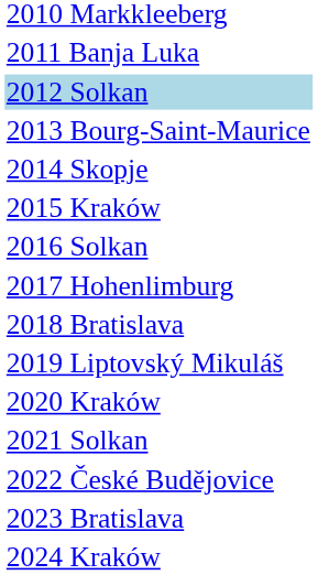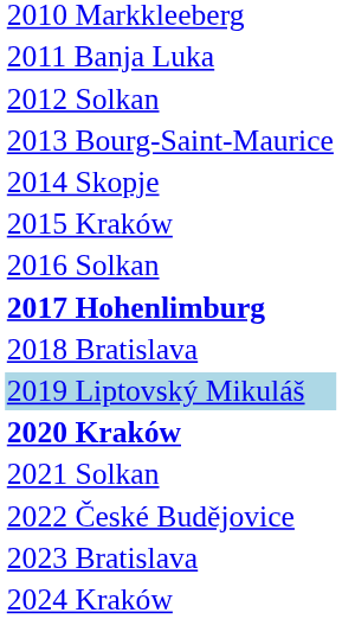2012 Solkan | column 1: lightblue background -> no background
2017 Hohenlimburg | column 1: normal -> bold
2019 Liptovský Mikuláš | column 1: no background -> lightblue background
2020 Kraków | column 1: normal -> bold
